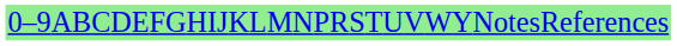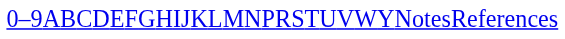row 1 | column 1: lightgreen background -> no background
